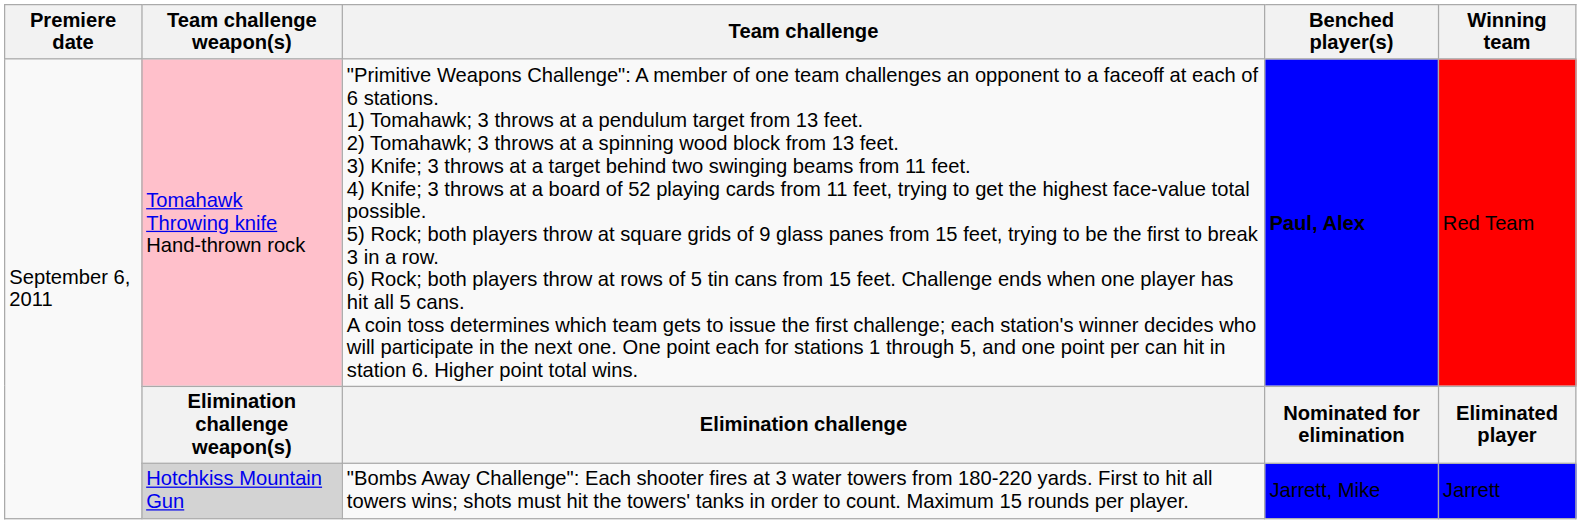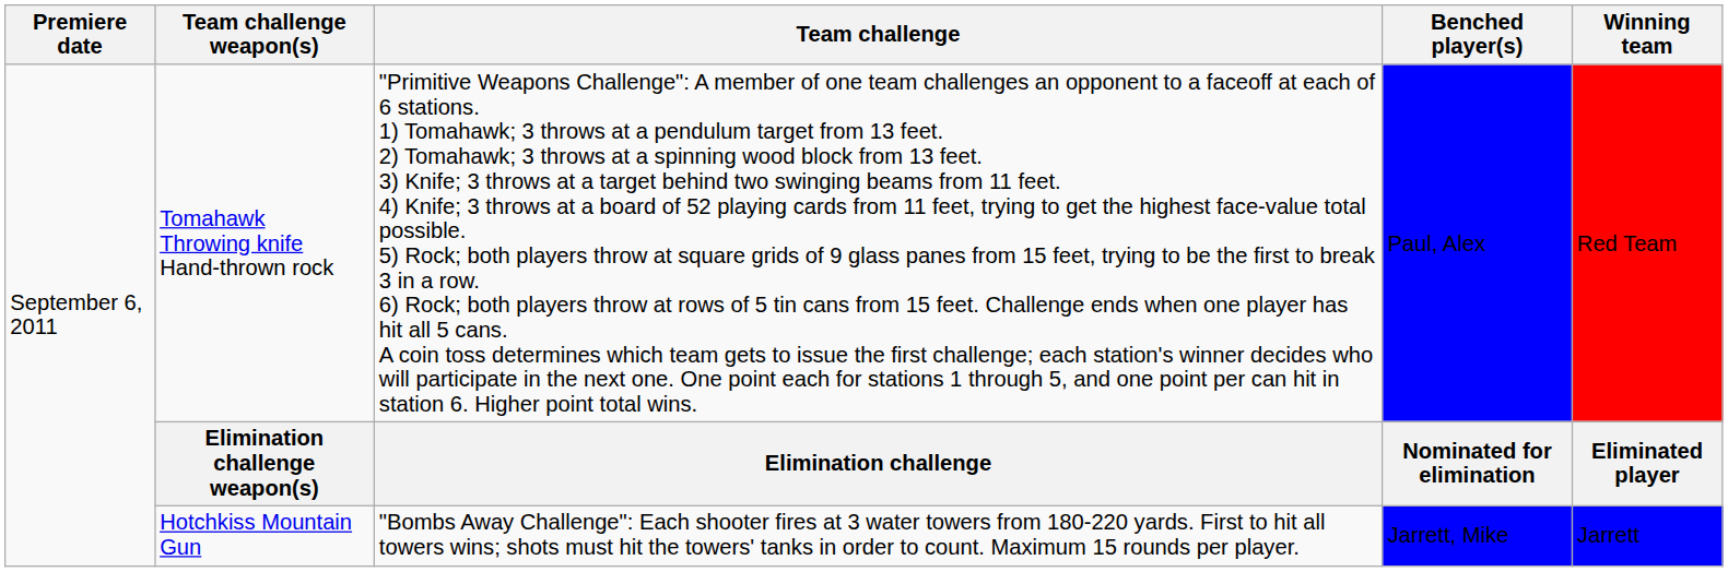row 2 | Team challenge weapon(s): pink background -> no background
row 2 | Benched player(s): bold -> normal
row 4 | Team challenge weapon(s): lightgrey background -> no background
